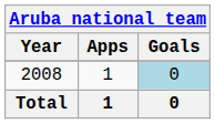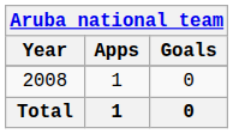2008 | Goals: lightblue background -> no background
